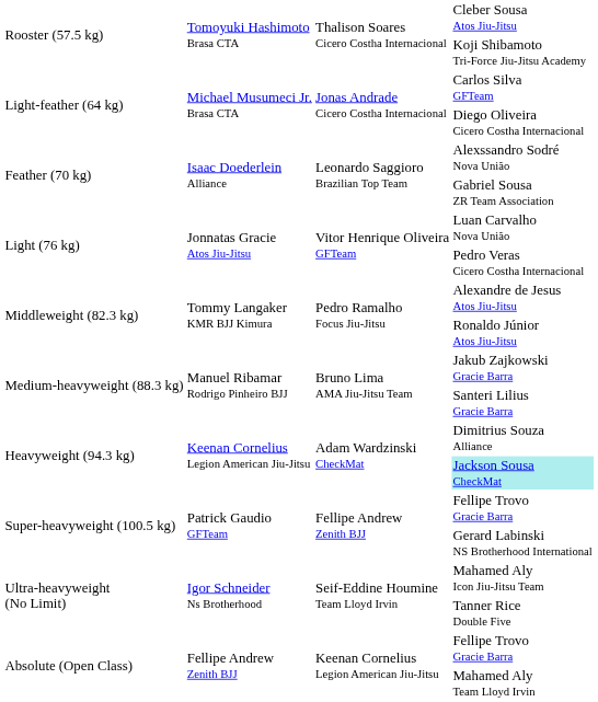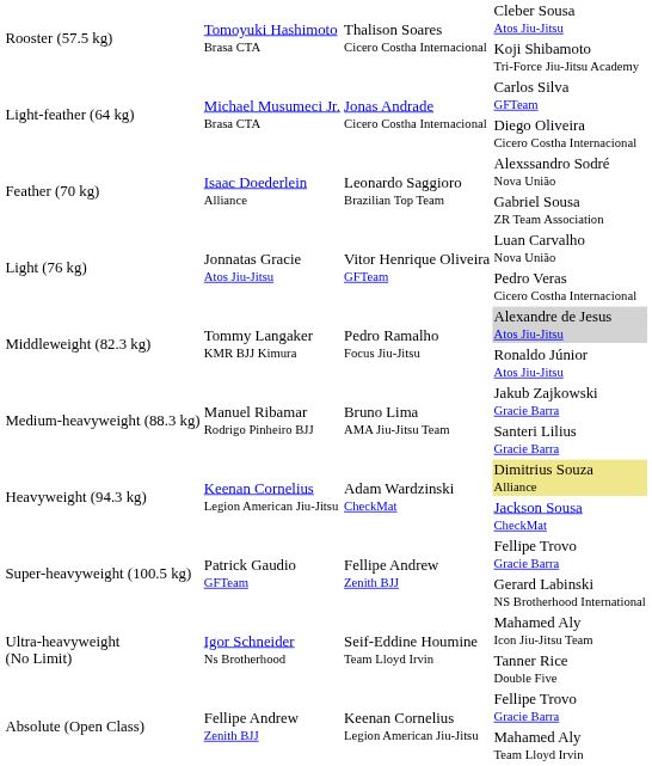Alexandre de Jesus Atos Jiu-Jitsu | column 4: no background -> lightgrey background
Dimitrius Souza Alliance | column 4: no background -> khaki background
Jackson Sousa CheckMat | column 4: paleturquoise background -> no background
